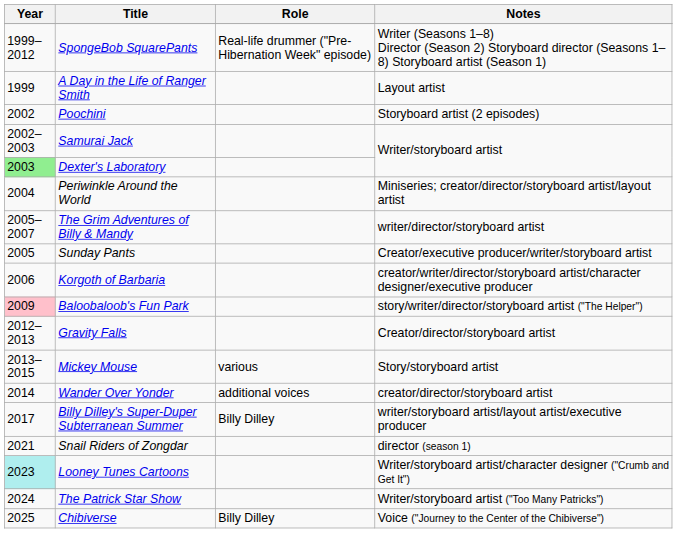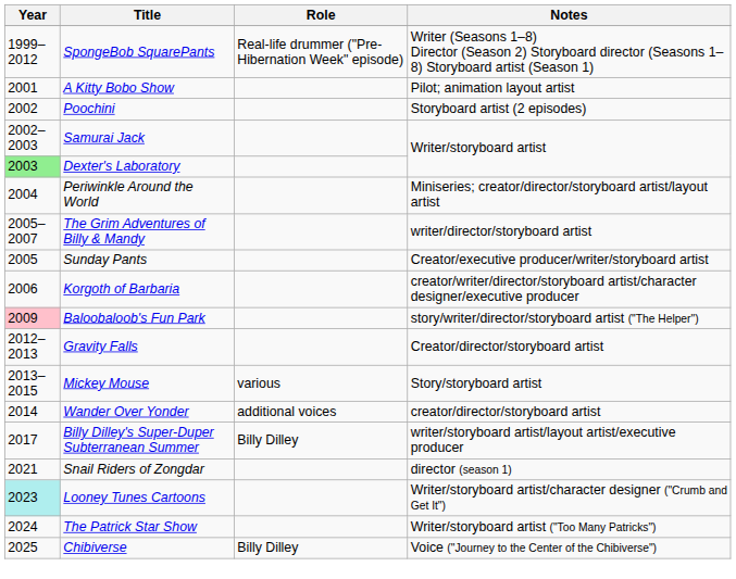- row: 1999 | A Day in the Life of Ranger Smith | Layout artist
+ row: 2001 | A Kitty Bobo Show | Pilot; animation layout artist
